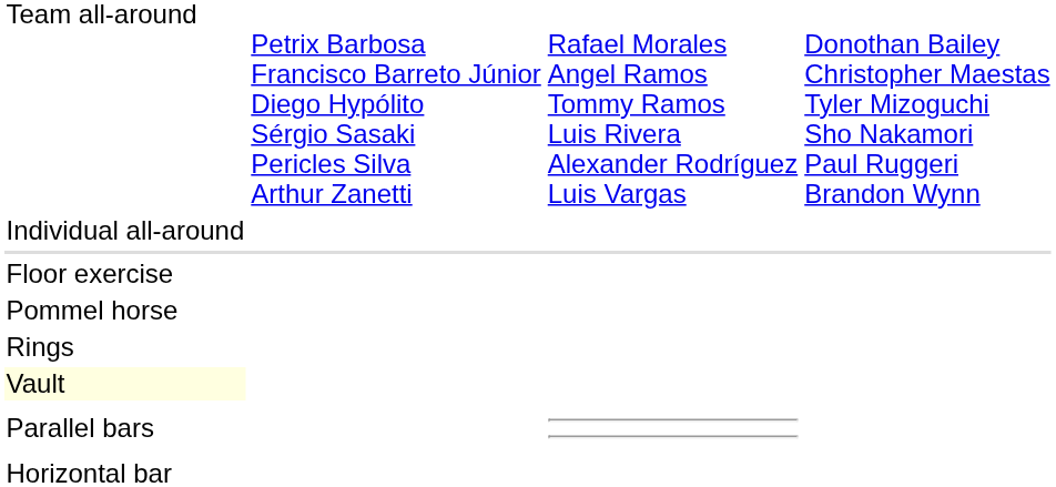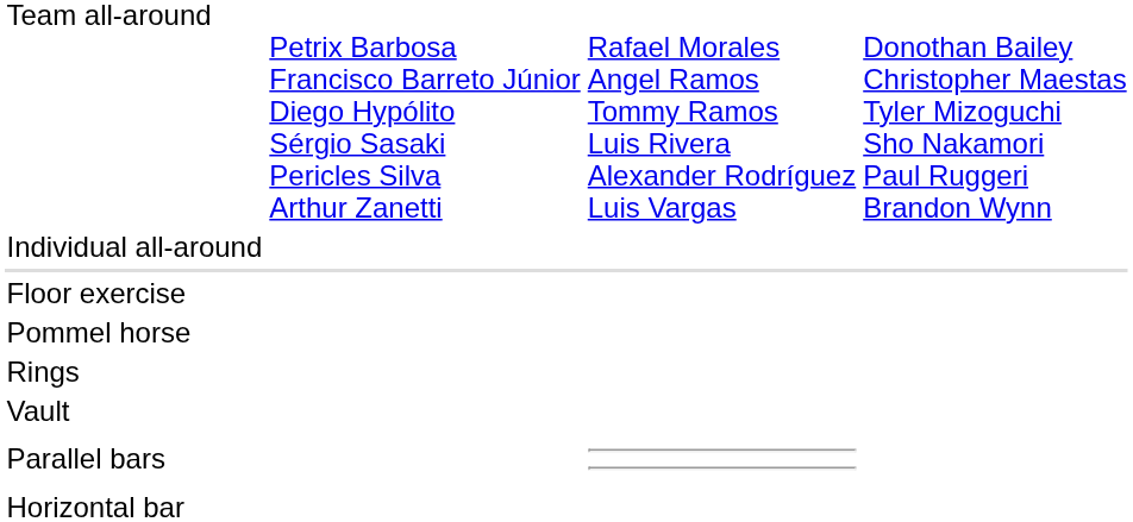Vault | column 1: lightyellow background -> no background
